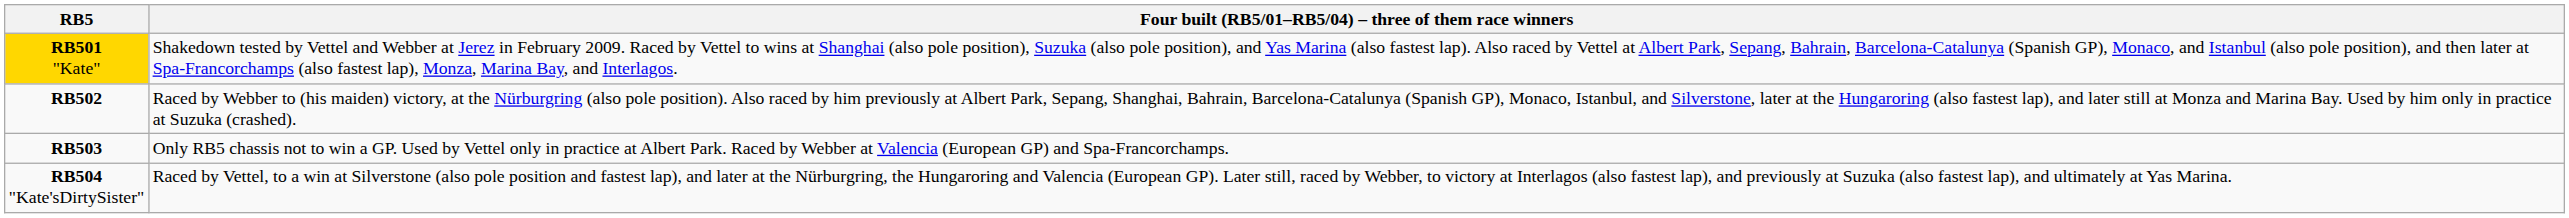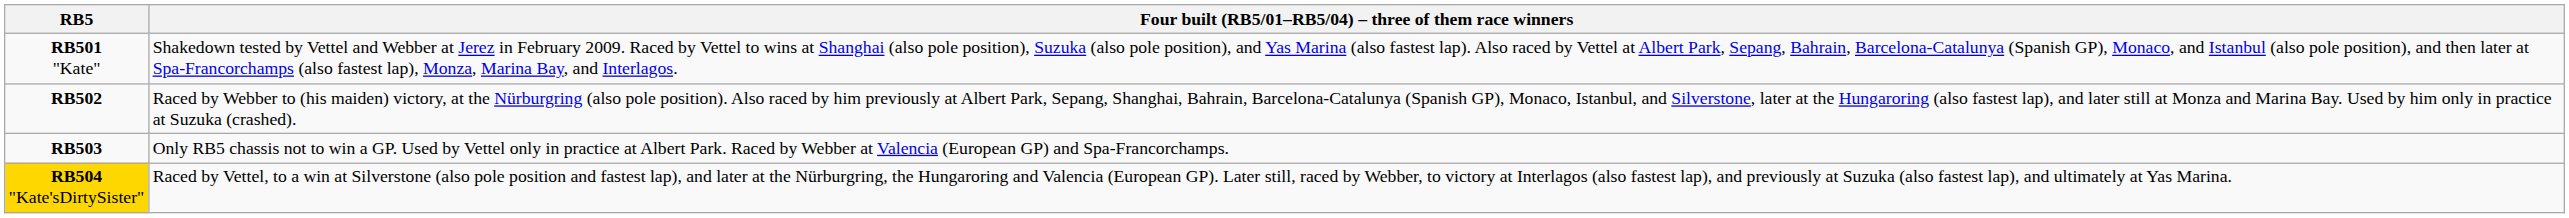RB501 "Kate" | RB5: gold background -> no background
RB504 "Kate'sDirtySister" | RB5: no background -> gold background
